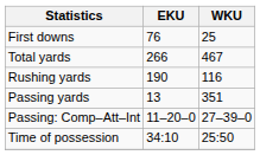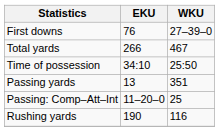First downs | WKU: 25 -> 27–39–0
rows swapped: Rushing yards <-> Time of possession
Passing: Comp–Att–Int | WKU: 27–39–0 -> 25
